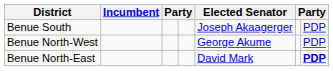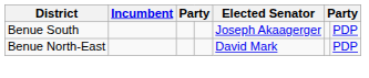- row: Benue North-West | George Akume | PDP
Benue North-East | column 7: bold -> normal
